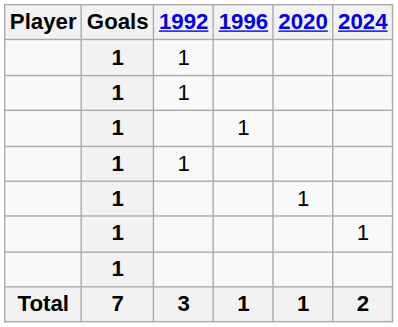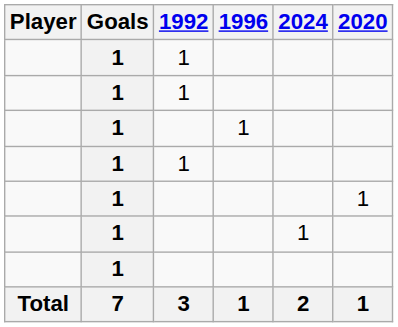columns swapped: 2020 <-> 2024
